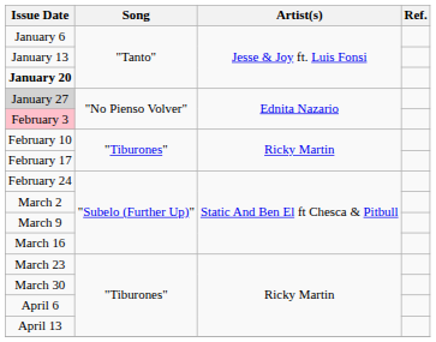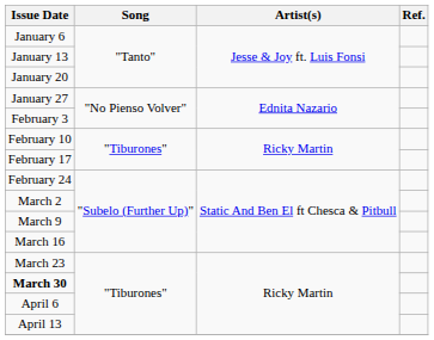January 20 | Issue Date: bold -> normal
January 27 | Issue Date: lightgrey background -> no background
February 3 | Issue Date: pink background -> no background
March 30 | Issue Date: normal -> bold
